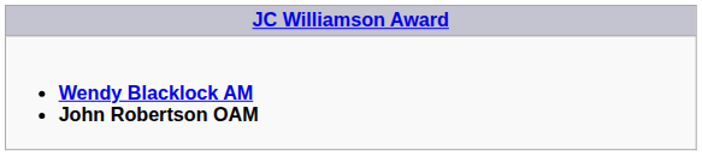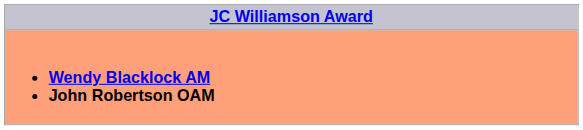row 2 | column 1: no background -> lightsalmon background
